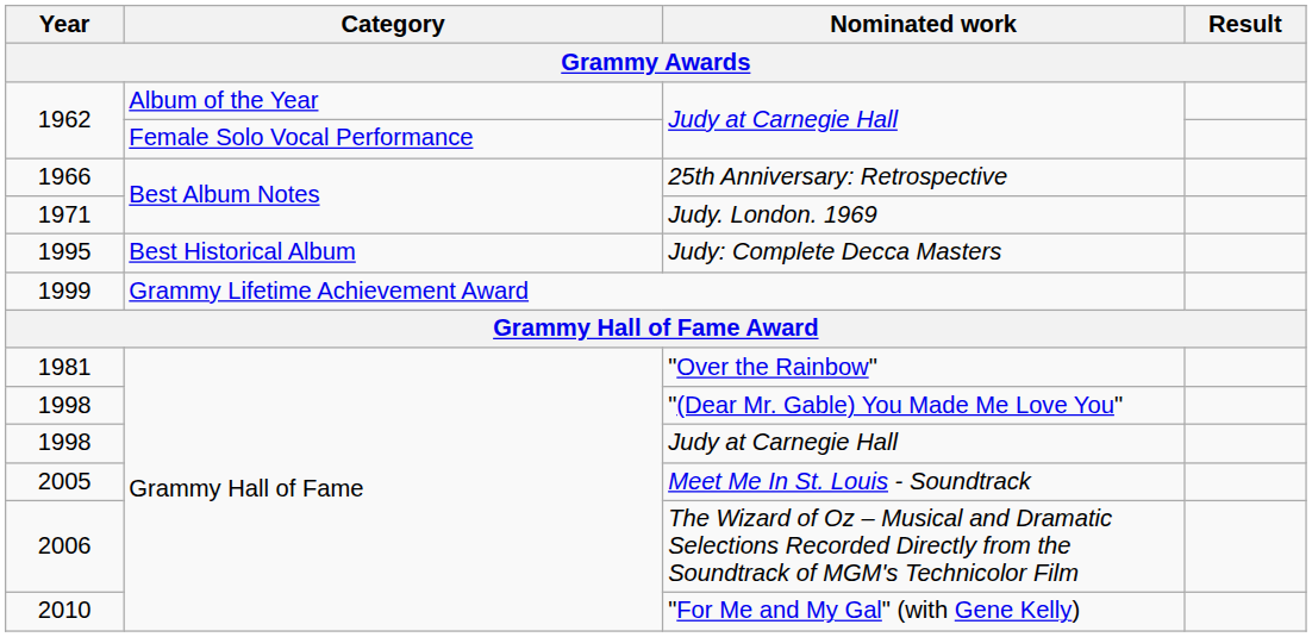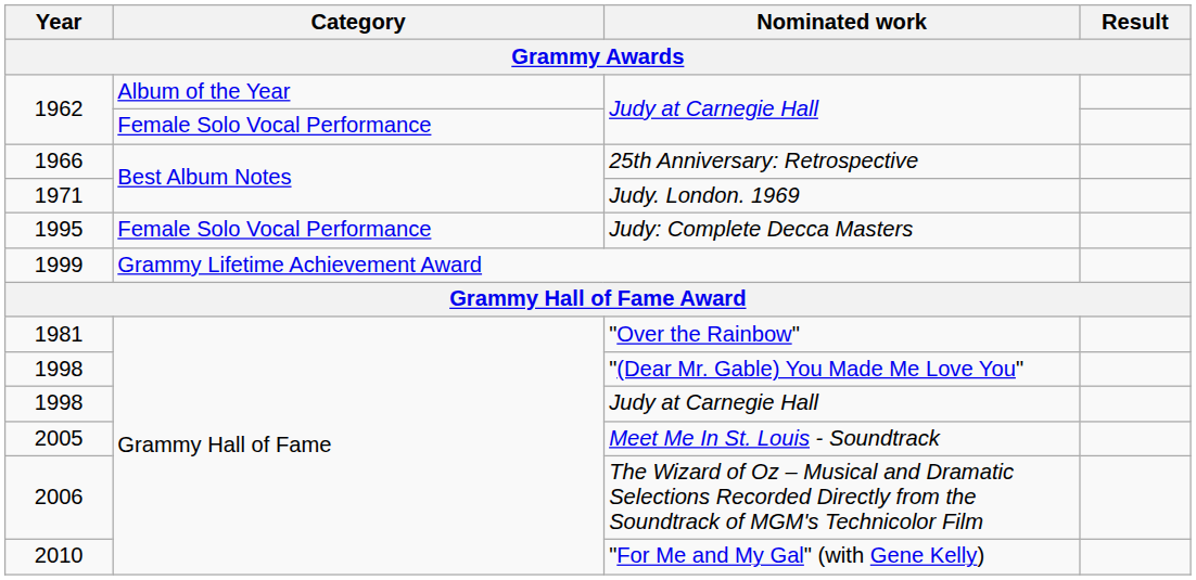1995 | Category: Best Historical Album -> Female Solo Vocal Performance
